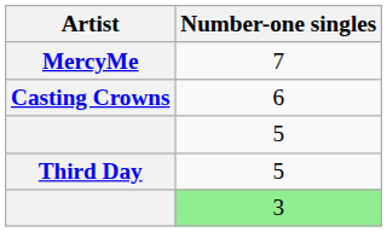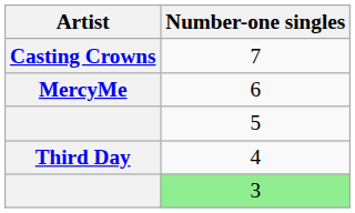row 2 | Artist: MercyMe -> Casting Crowns
row 3 | Artist: Casting Crowns -> MercyMe
row 5 | Number-one singles: 5 -> 4
